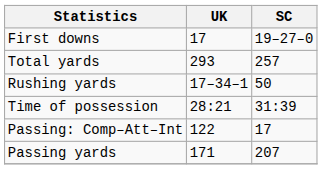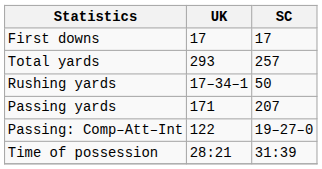First downs | SC: 19–27–0 -> 17
rows swapped: Passing yards <-> Time of possession
Passing: Comp–Att–Int | SC: 17 -> 19–27–0
